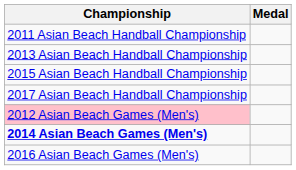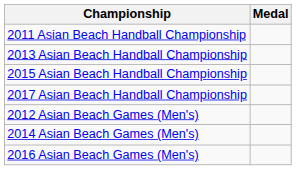2012 Asian Beach Games (Men's) | Championship: pink background -> no background
2014 Asian Beach Games (Men's) | Championship: bold -> normal
